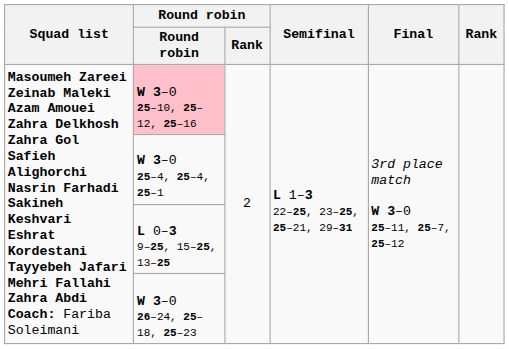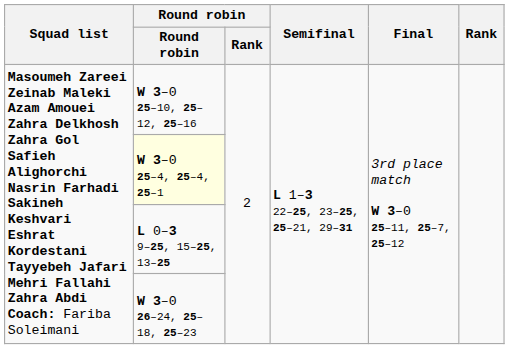W 3–0 25–10, 25–12, 25–16 | Round robin: pink background -> no background
W 3–0 25–4, 25–4, 25–1 | Round robin: no background -> lightyellow background
